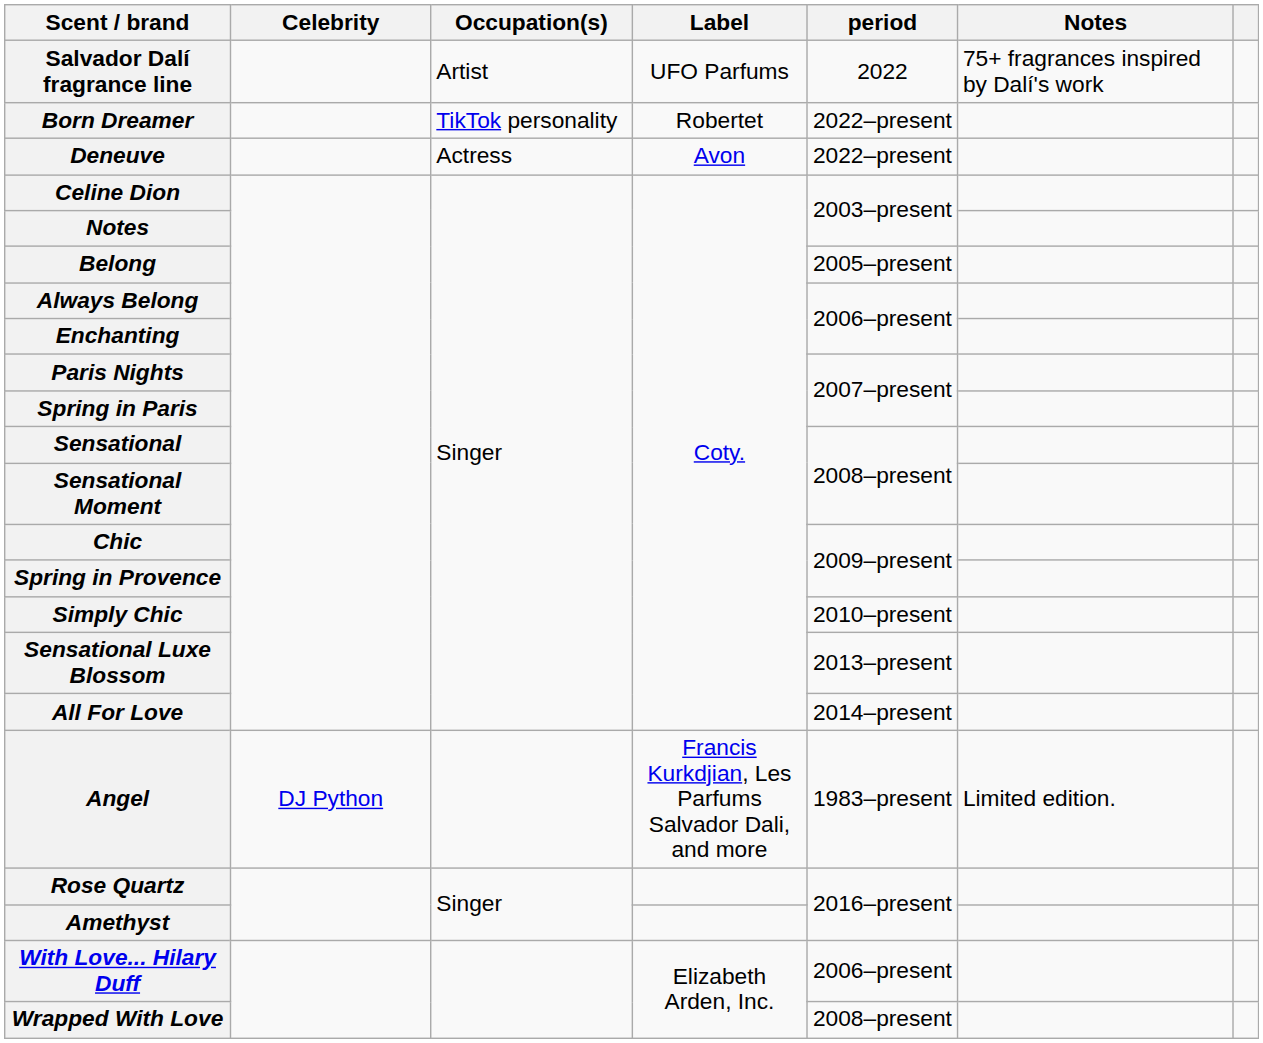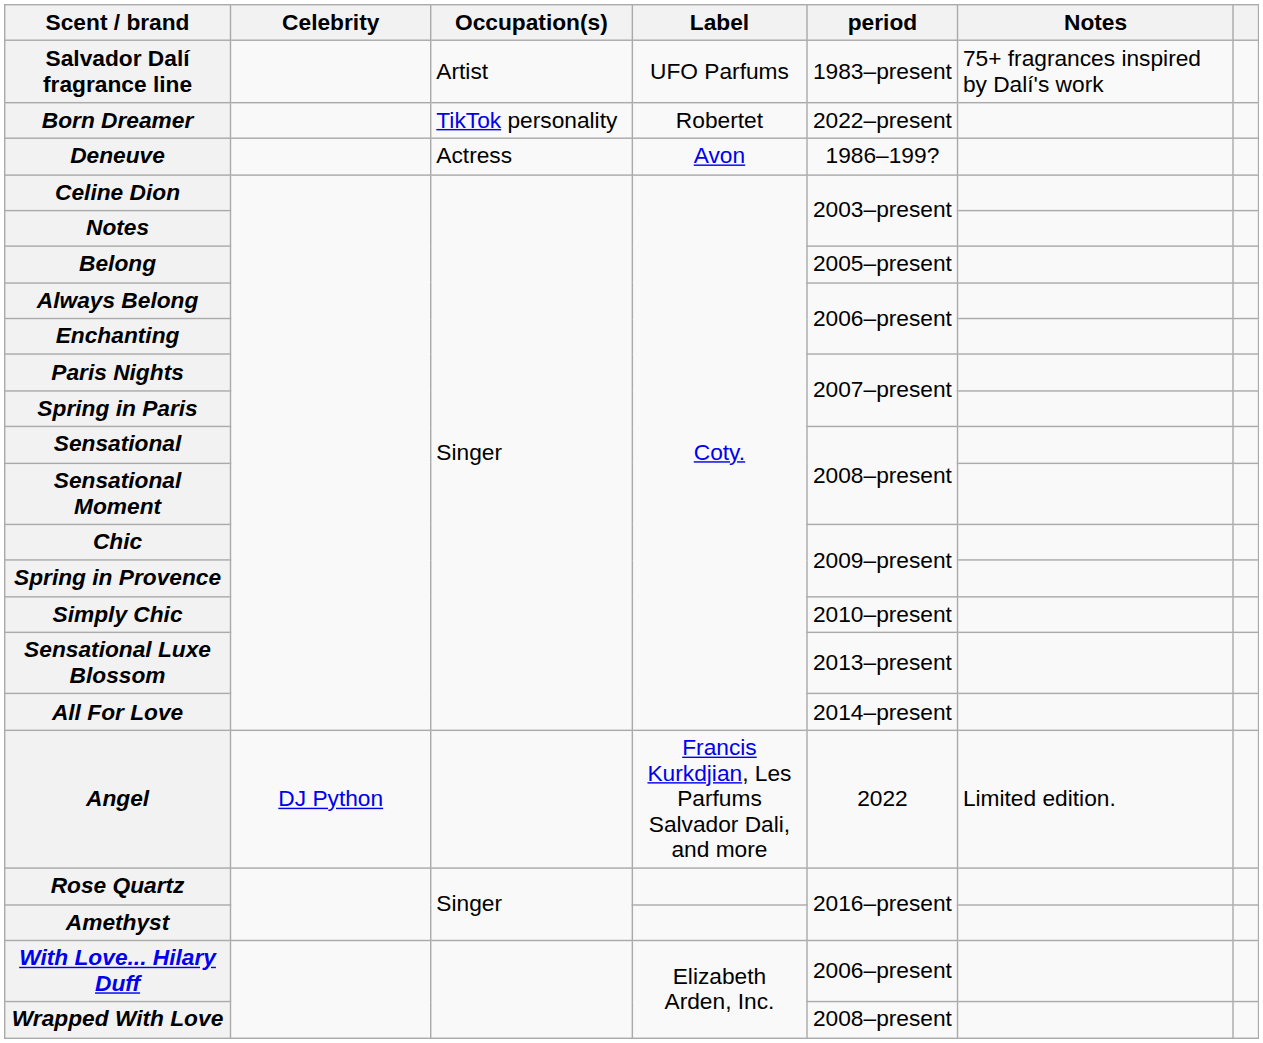Salvador Dalí fragrance line | period: 2022 -> 1983–present
Deneuve | period: 2022–present -> 1986–199?
Angel | period: 1983–present -> 2022
